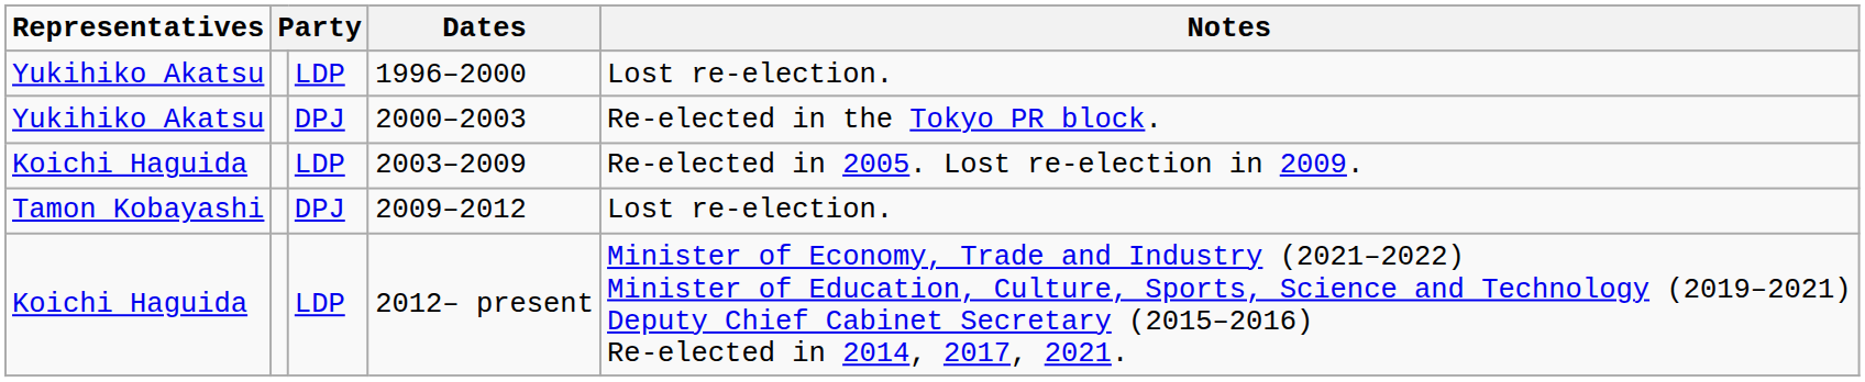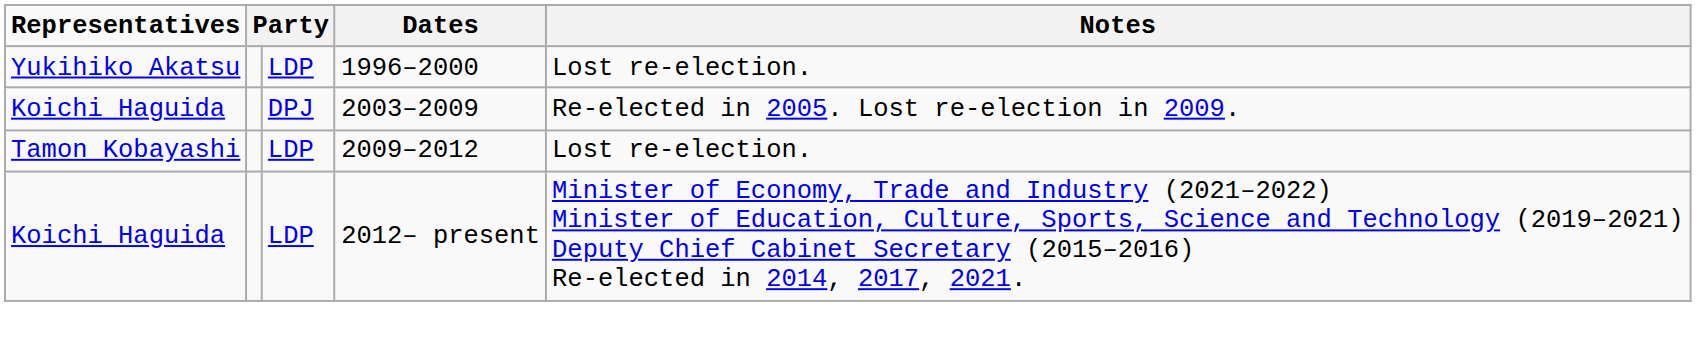- row: Yukihiko Akatsu | DPJ | 2000–2003 | Re-elected in the Tokyo PR block.
2003–2009 | column 3: LDP -> DPJ
2009–2012 | column 3: DPJ -> LDP
